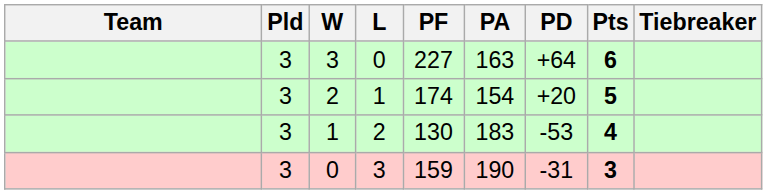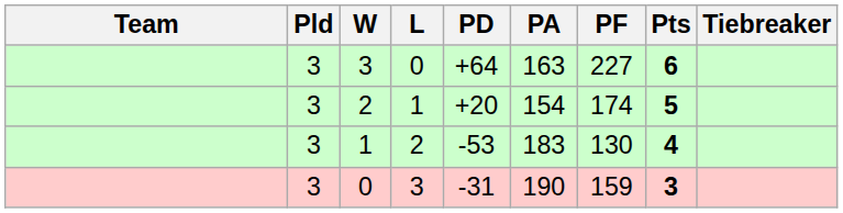columns swapped: PF <-> PD
